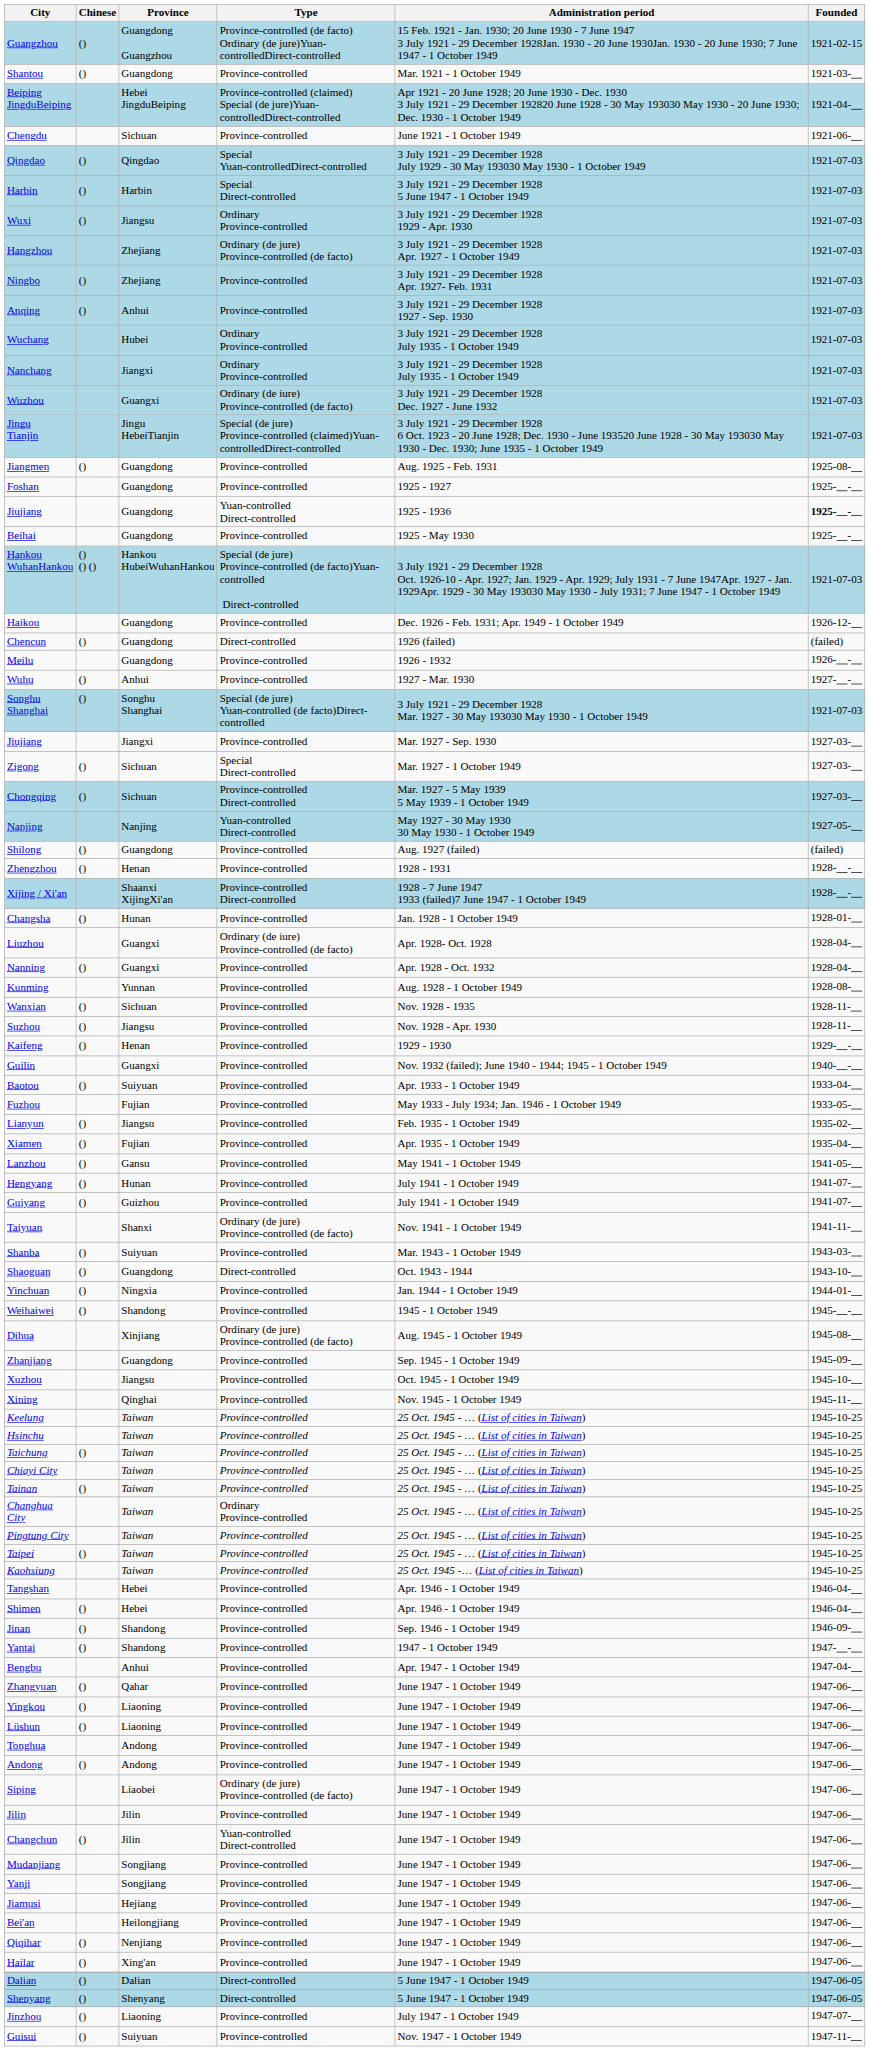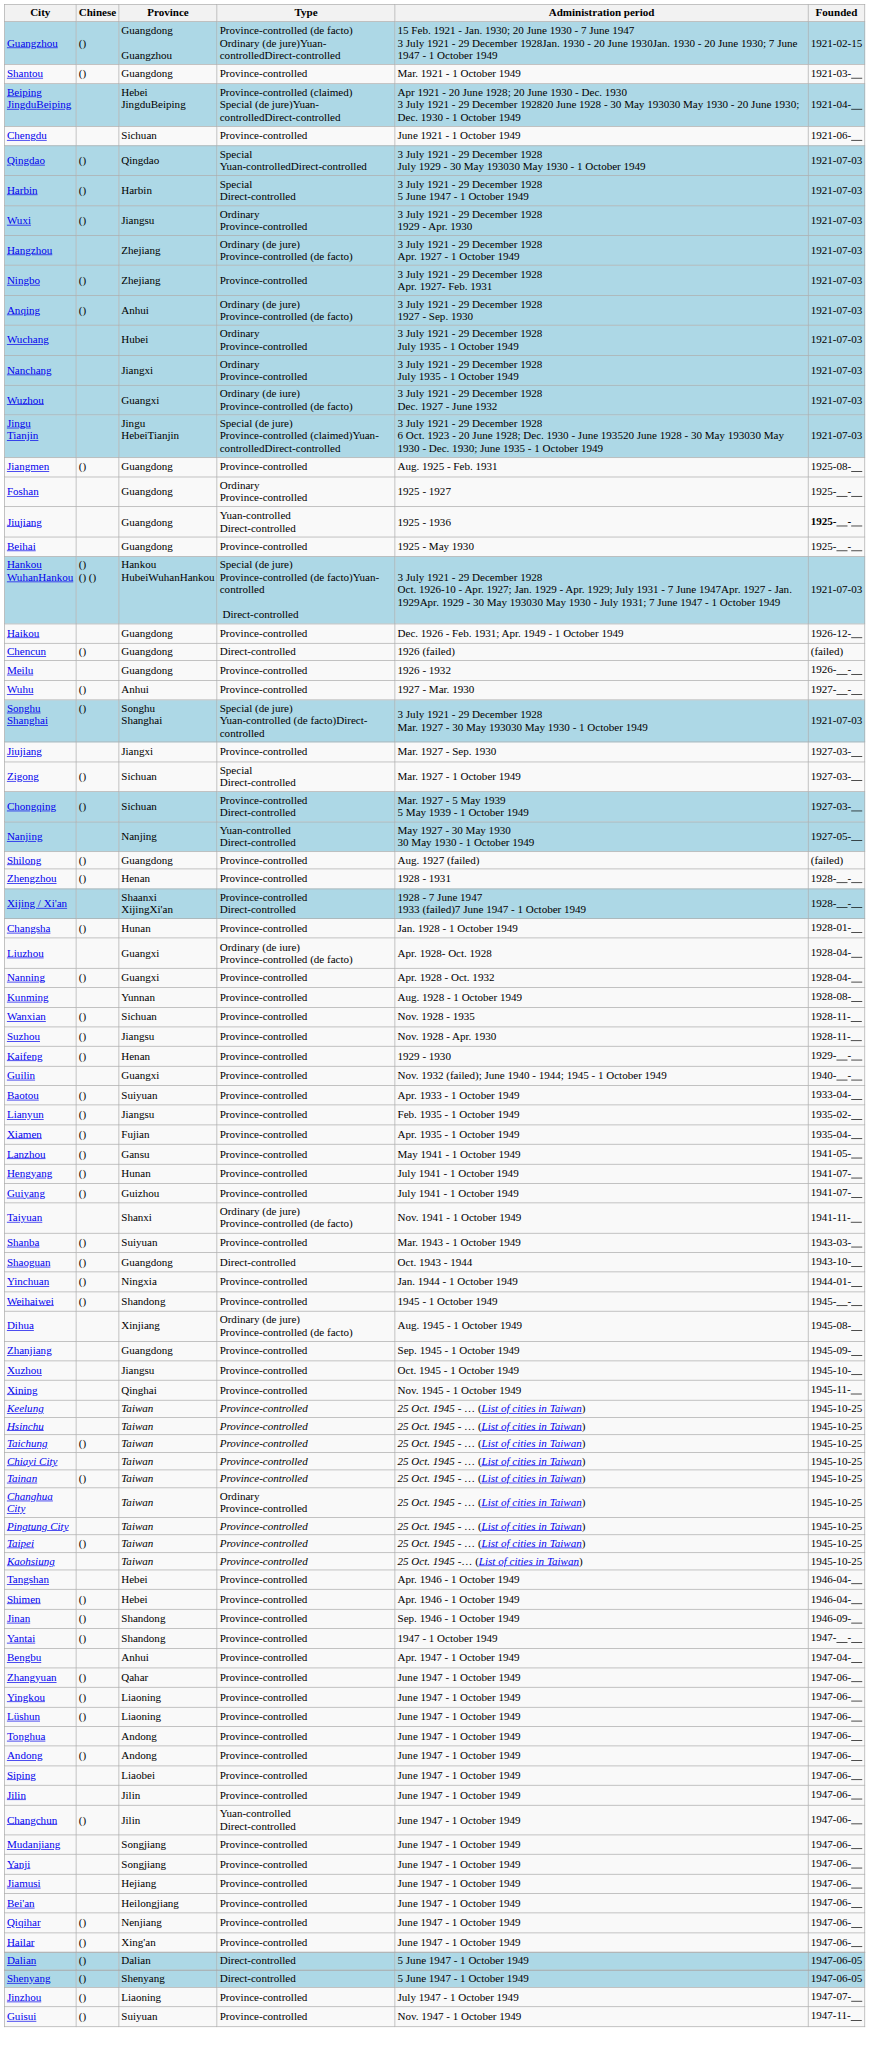Anqing | Type: Province-controlled -> Ordinary (de jure) Province-controlled (de facto)
Foshan | Type: Province-controlled -> Ordinary Province-controlled
- row: Fuzhou | Fujian | Province-controlled | May 1933 - July 1934; Jan. 1946 - 1 October 1949 | 1933-05-
Siping | Type: Ordinary (de jure) Province-controlled (de facto) -> Province-controlled
